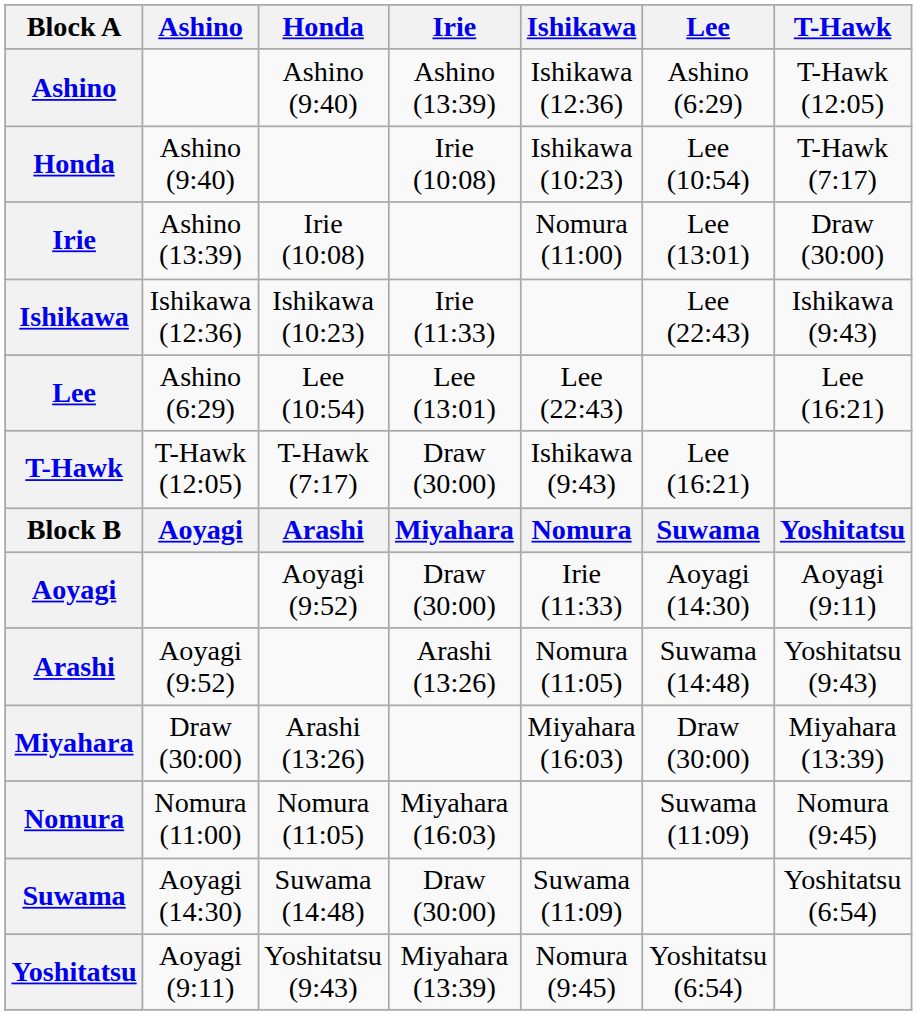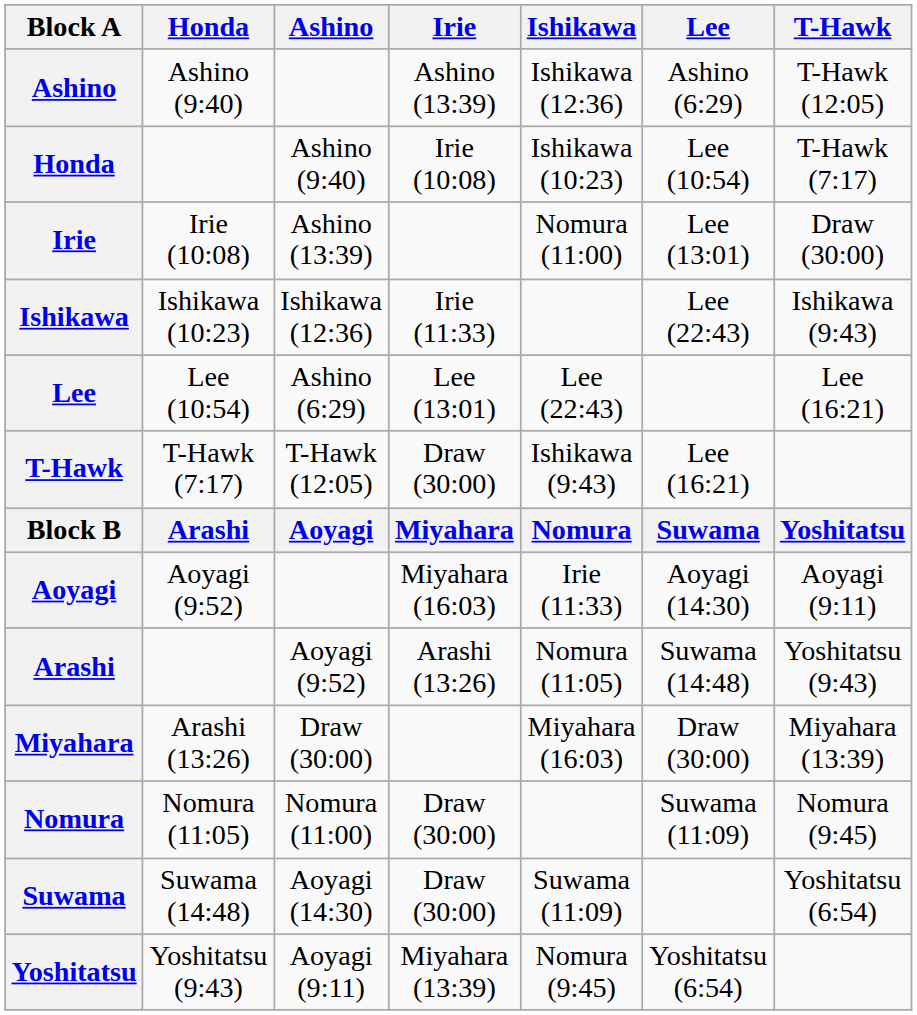columns swapped: Ashino <-> Honda
row 9 | Irie: Draw (30:00) -> Miyahara (16:03)
row 12 | Irie: Miyahara (16:03) -> Draw (30:00)
